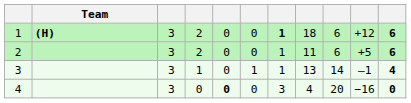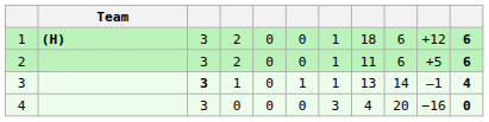row 2 | column 7: bold -> normal
row 4 | column 3: normal -> bold
row 5 | column 5: bold -> normal
